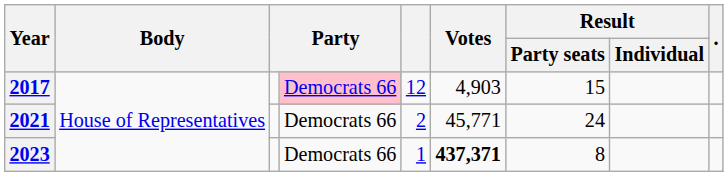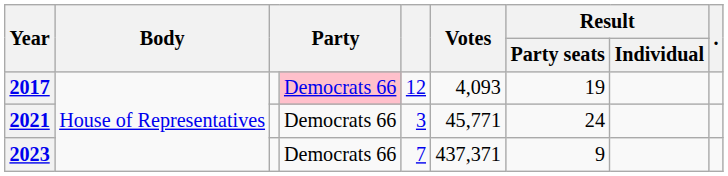2017 | Votes: 4,903 -> 4,093
2017 | Result / Party seats: 15 -> 19
2021 | column 5: 2 -> 3
2023 | column 5: 1 -> 7
2023 | Votes: bold -> normal
2023 | Result / Party seats: 8 -> 9
